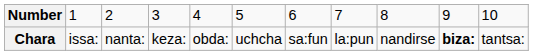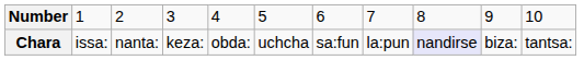Chara | column 9: no background -> lavender background
Chara | column 10: bold -> normal
